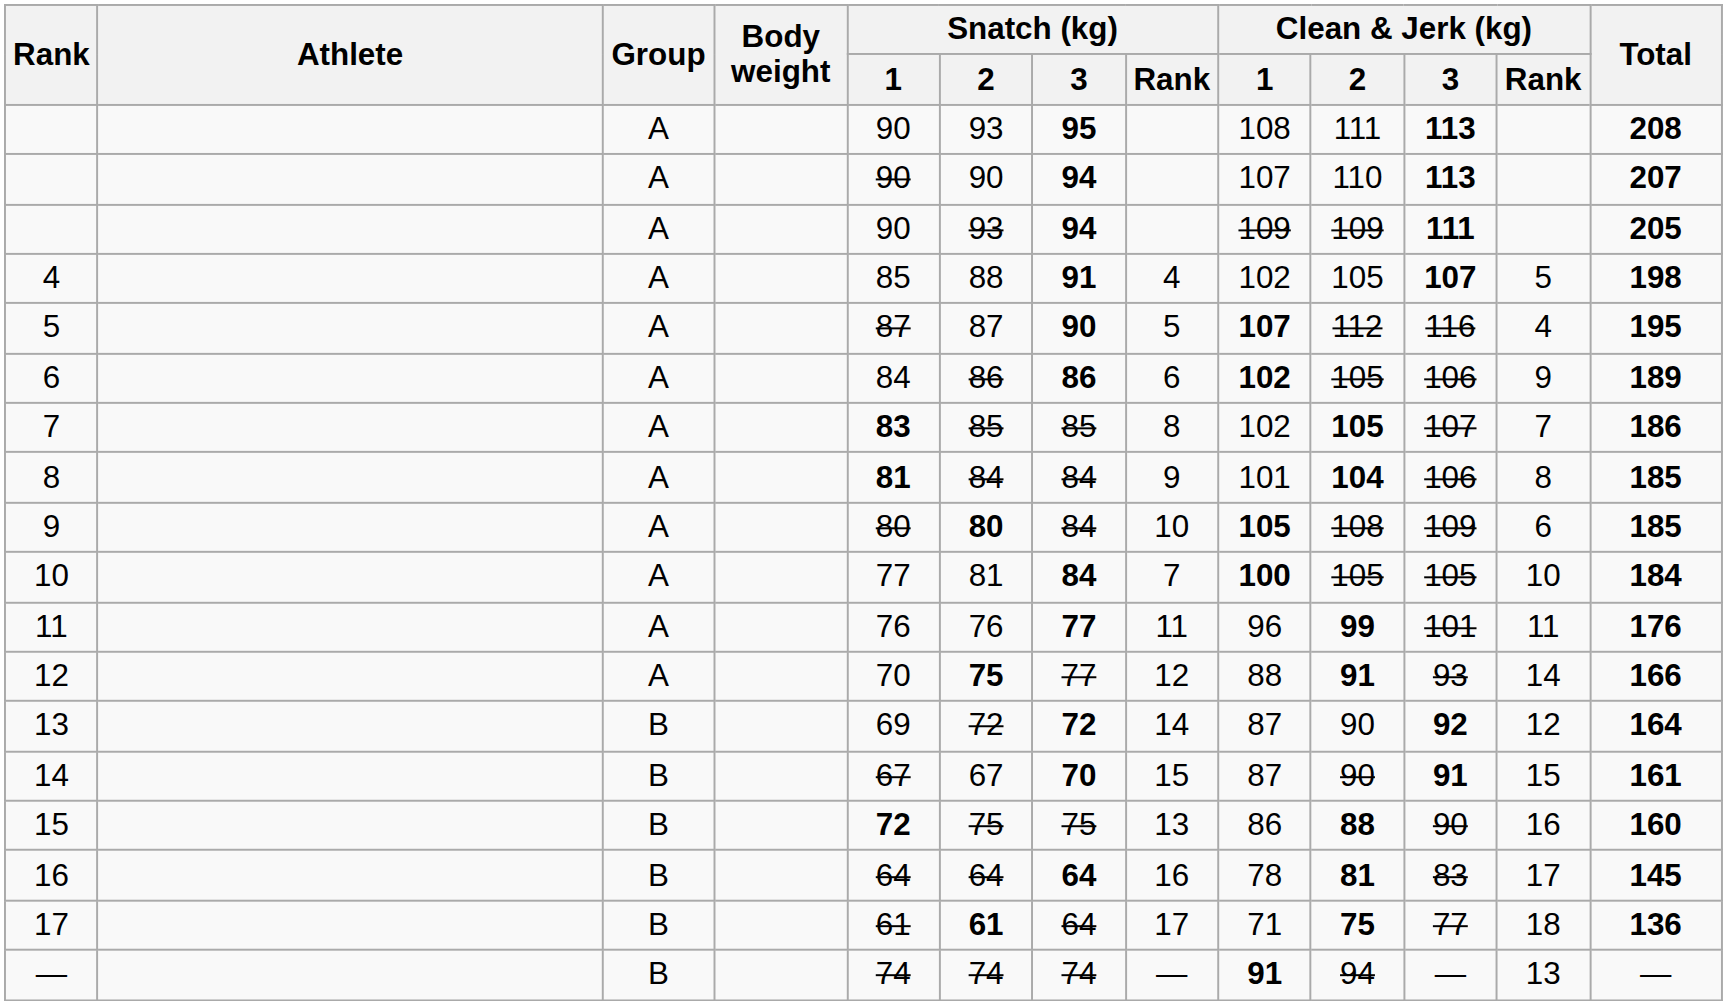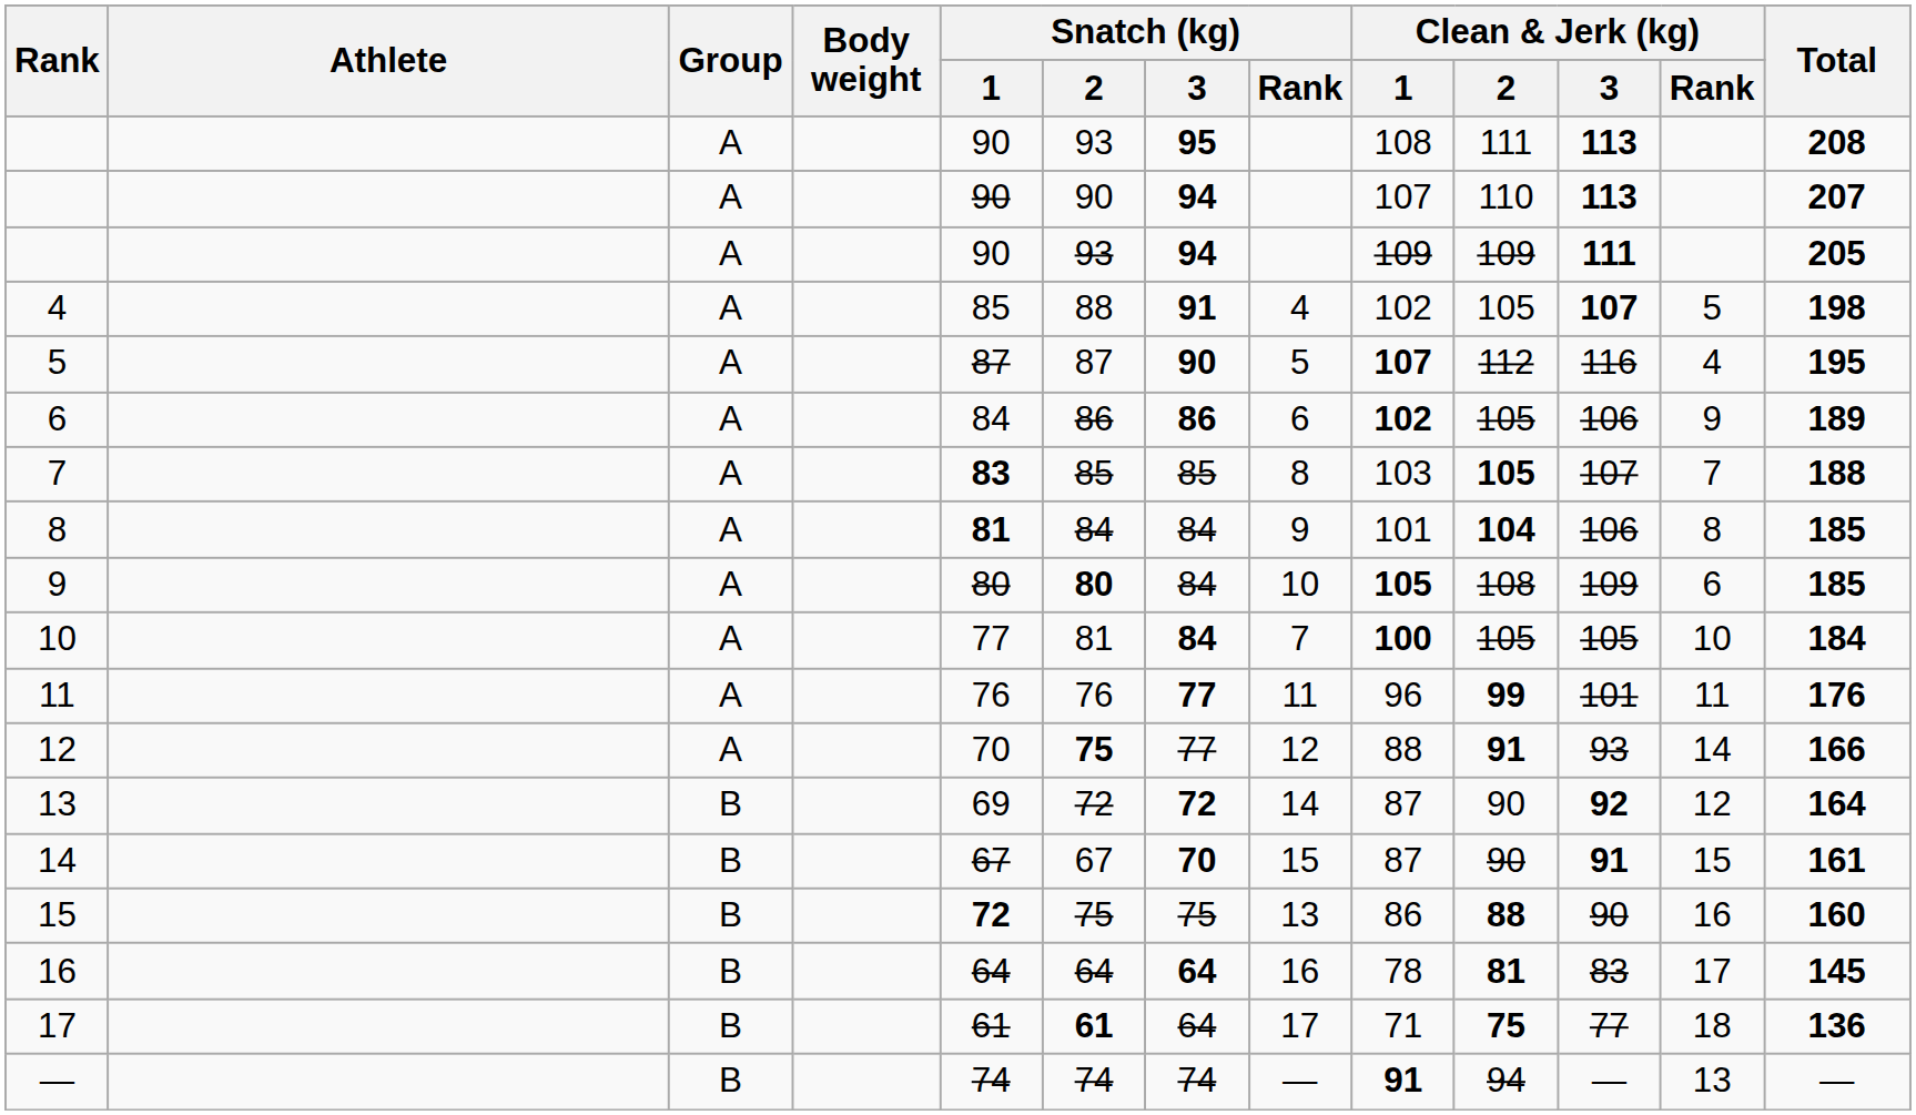row 9 | Clean & Jerk (kg) / 1: 102 -> 103
row 9 | Total: 186 -> 188
